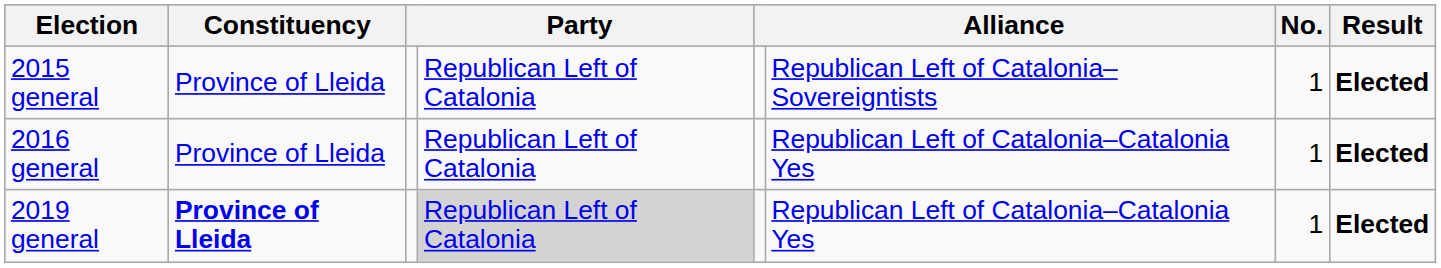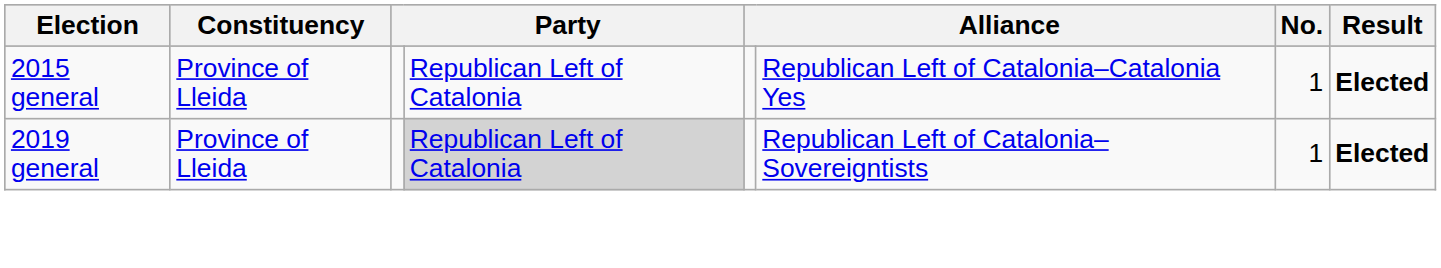2015 general | column 6: Republican Left of Catalonia–Sovereigntists -> Republican Left of Catalonia–Catalonia Yes
- row: 2016 general | Province of Lleida | Republican Left of Catalonia | Republican Left of Catalonia–Catalonia Yes | 1 | Elected
2019 general | Constituency: bold -> normal
2019 general | column 6: Republican Left of Catalonia–Catalonia Yes -> Republican Left of Catalonia–Sovereigntists
